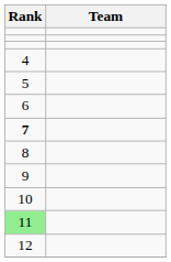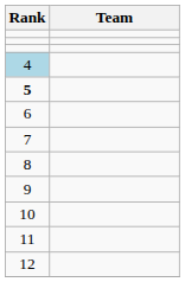row 5 | Rank: no background -> lightblue background
row 6 | Rank: normal -> bold
row 8 | Rank: bold -> normal
row 12 | Rank: lightgreen background -> no background
